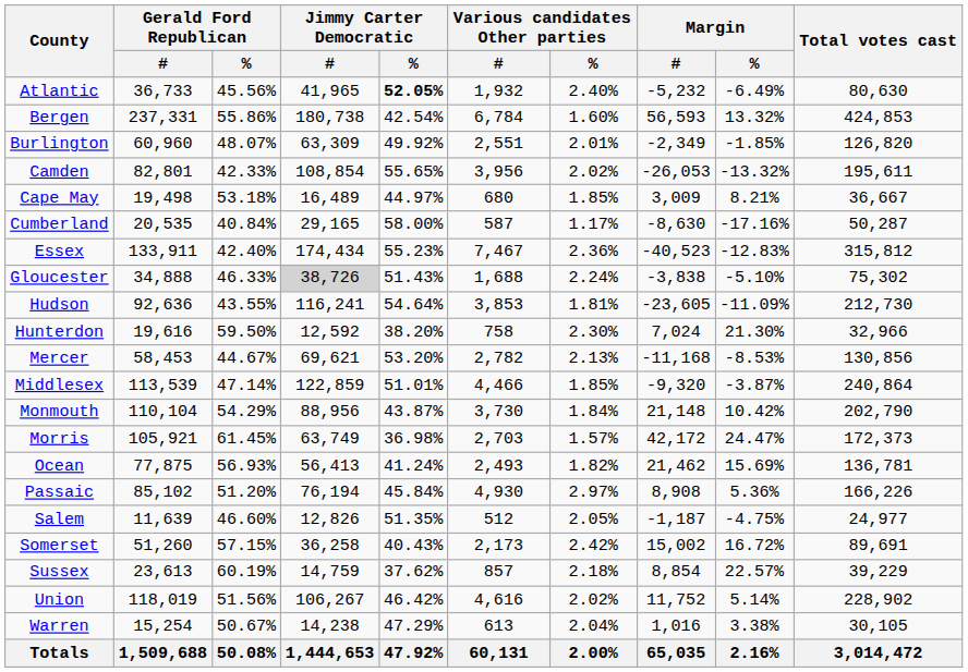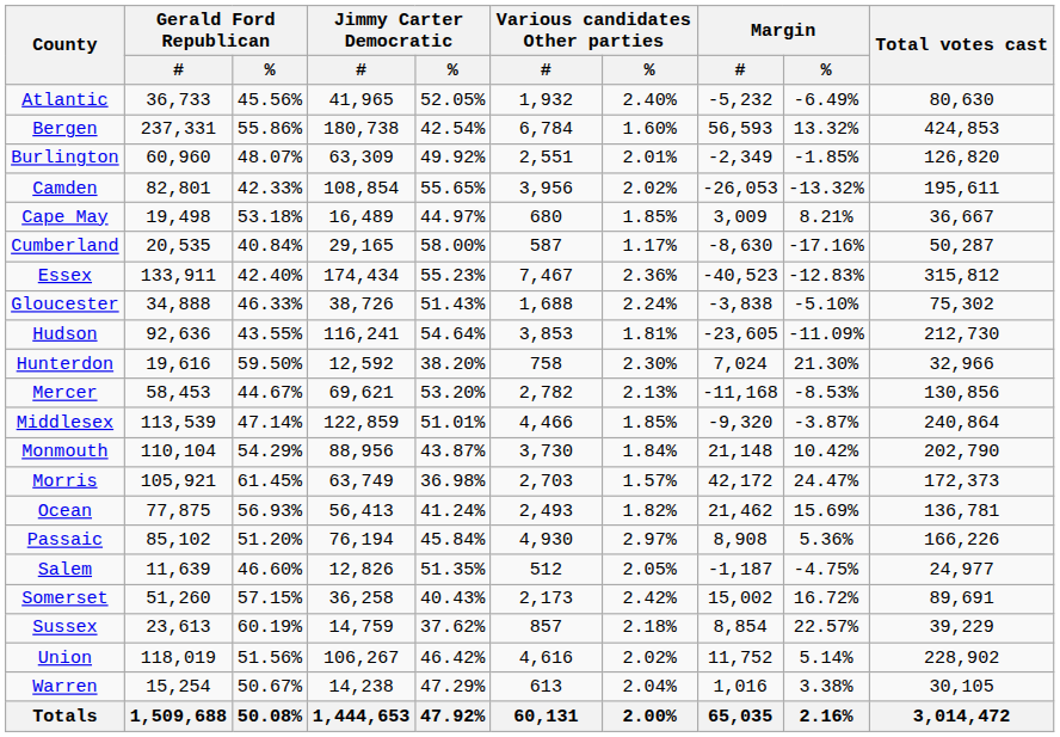Atlantic | Jimmy Carter Democratic / %: bold -> normal
Gloucester | Jimmy Carter Democratic / #: lightgrey background -> no background
